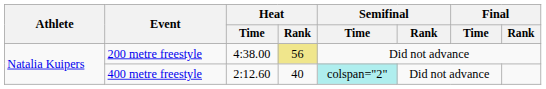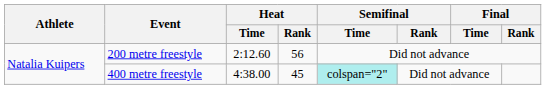200 metre freestyle | Heat / Time: 4:38.00 -> 2:12.60
200 metre freestyle | Heat / Rank: khaki background -> no background
400 metre freestyle | Heat / Time: 2:12.60 -> 4:38.00
400 metre freestyle | Heat / Rank: 40 -> 45
